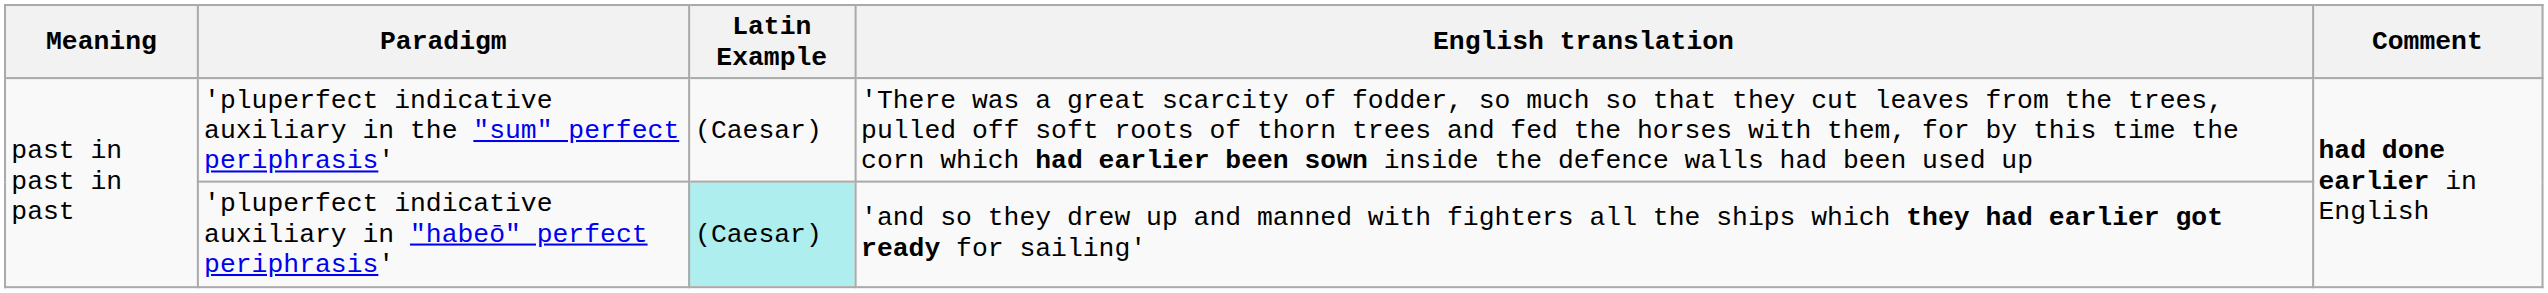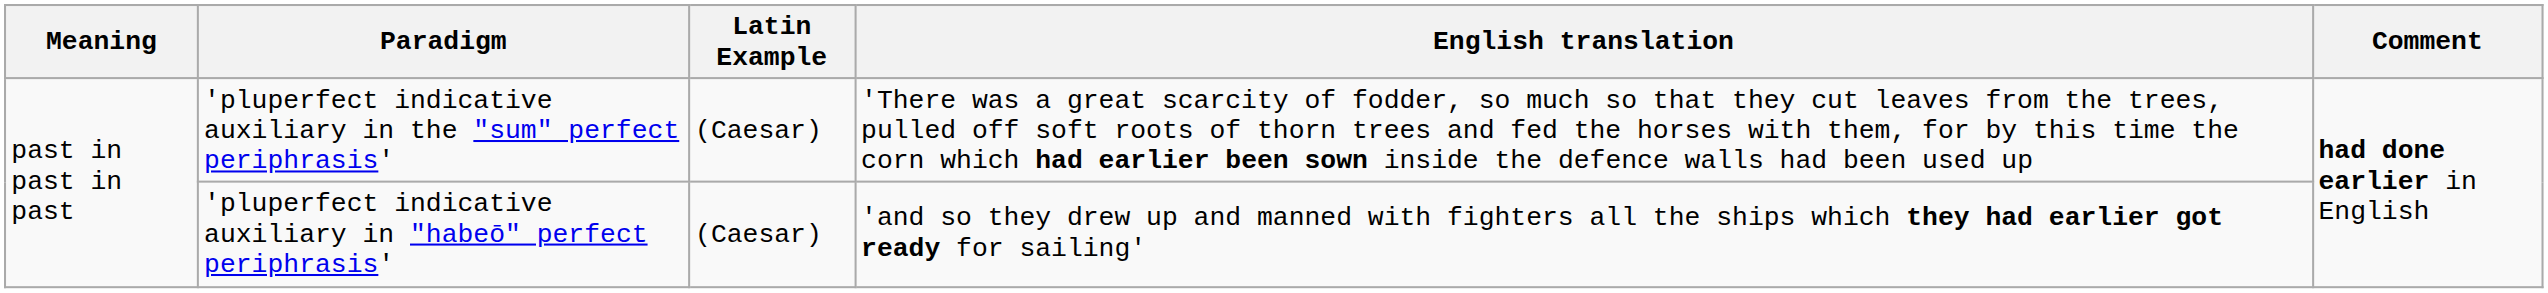row 3 | Latin Example: paleturquoise background -> no background
